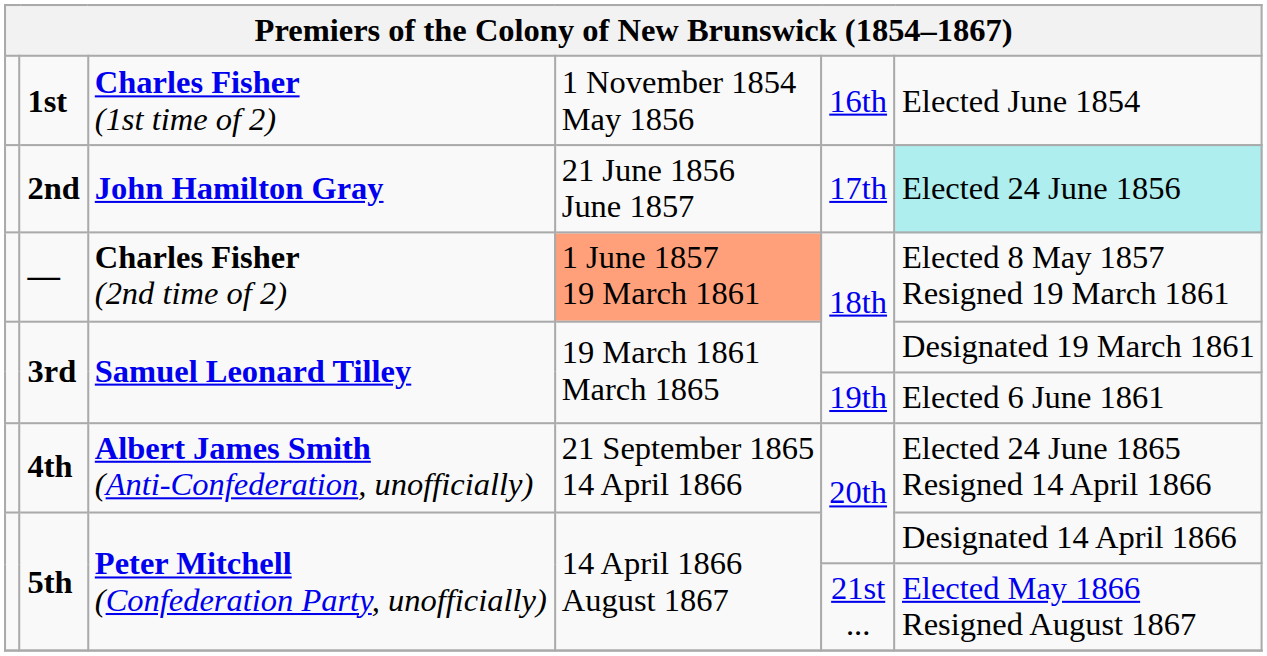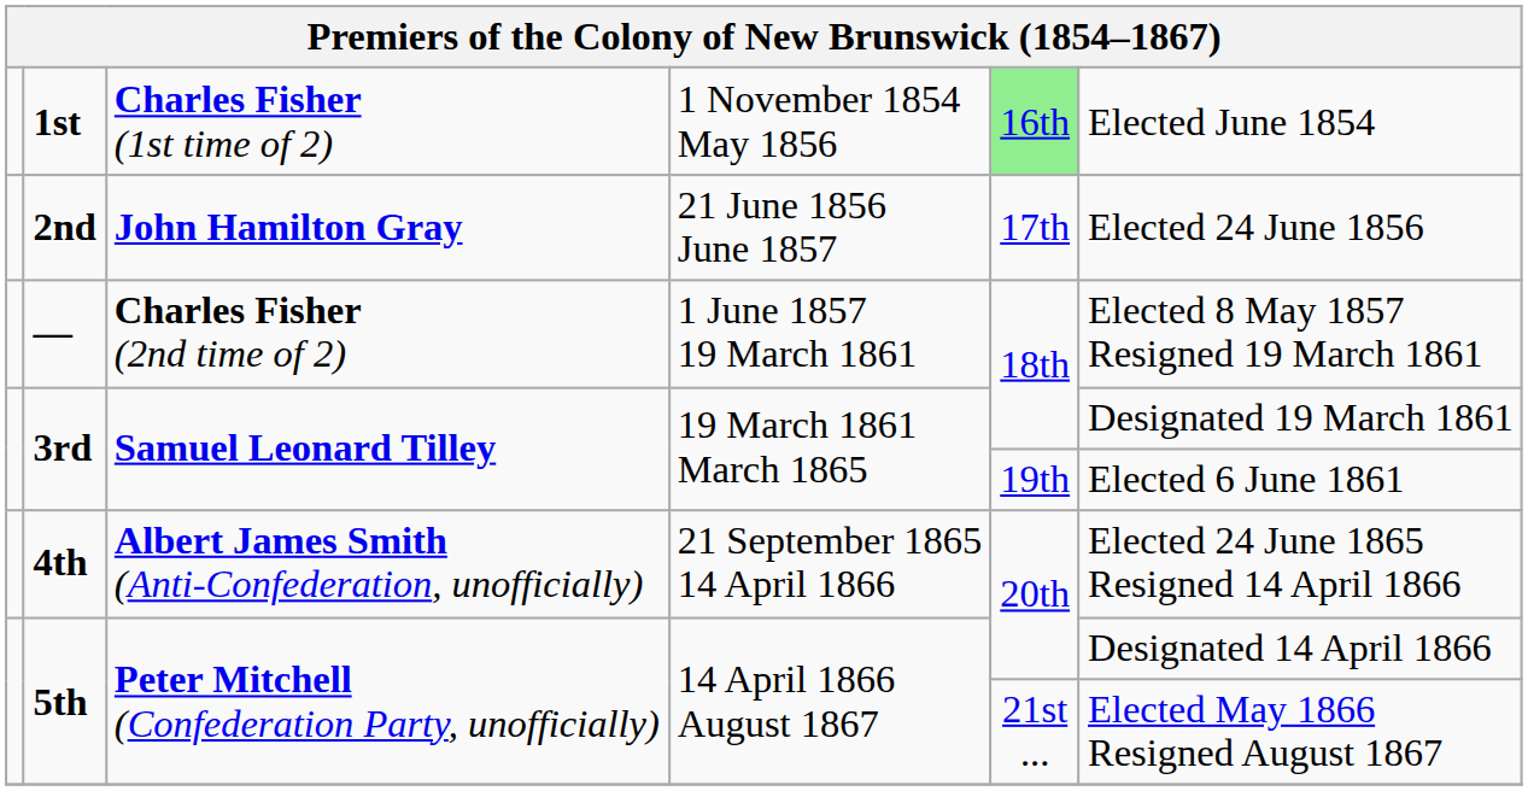1st | column 5: no background -> lightgreen background
2nd | column 6: paleturquoise background -> no background
— | column 4: lightsalmon background -> no background
